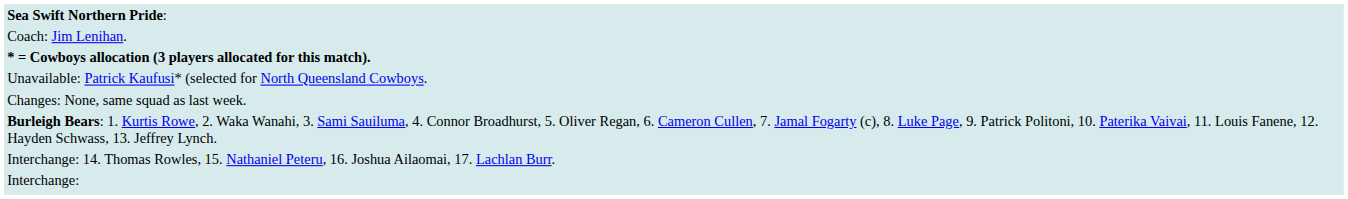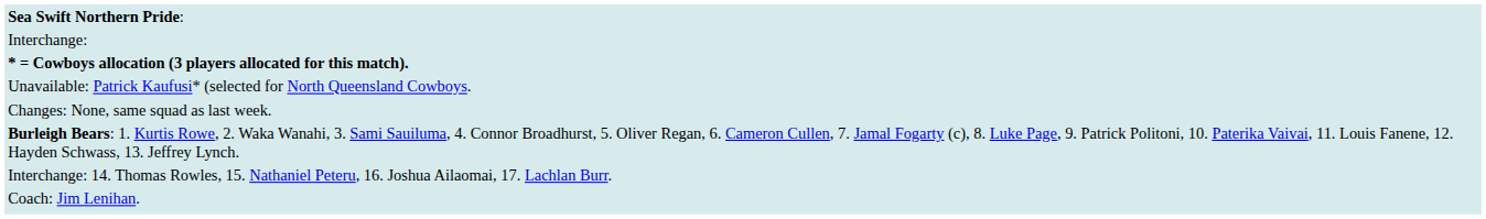row 2 | column 1: Coach: Jim Lenihan. -> Interchange:
row 8 | column 1: Interchange: -> Coach: Jim Lenihan.
